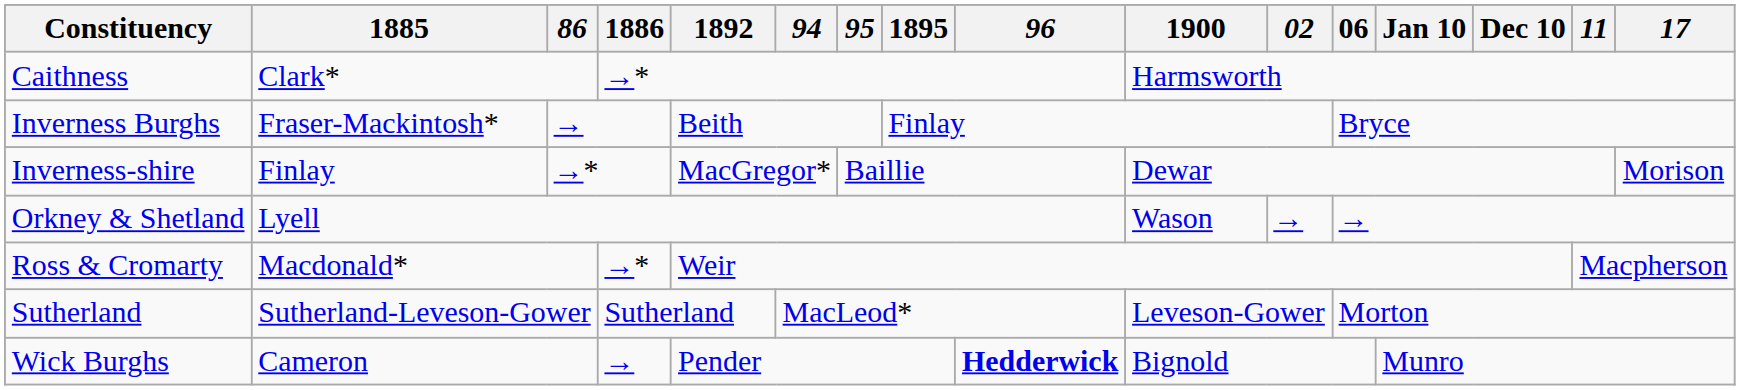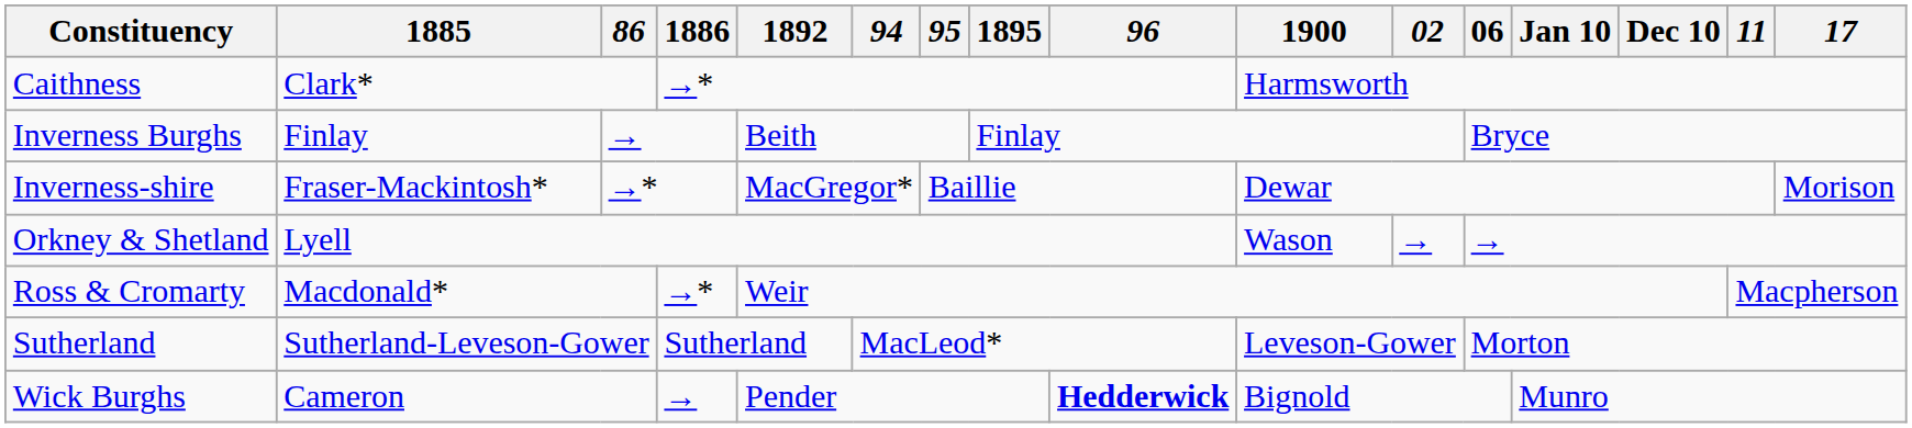Inverness Burghs | 1885: Fraser-Mackintosh* -> Finlay
Inverness-shire | 1885: Finlay -> Fraser-Mackintosh*
